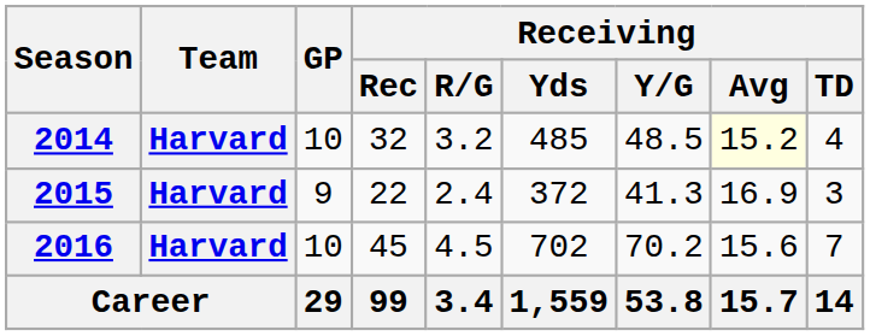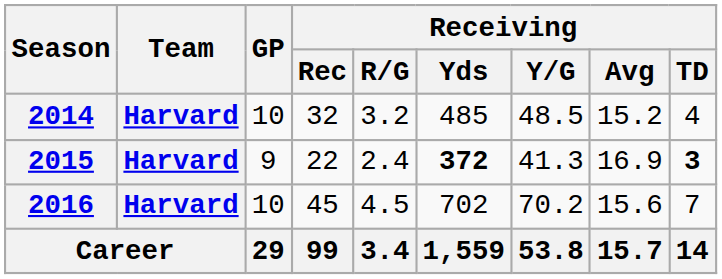2014 | Receiving / Avg: lightyellow background -> no background
2015 | Receiving / Yds: normal -> bold
2015 | Receiving / TD: normal -> bold
